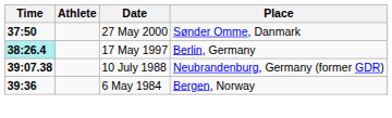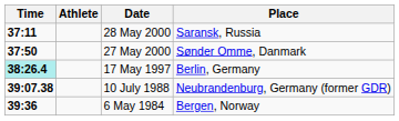+ row: 37:11 | 28 May 2000 | Saransk, Russia
